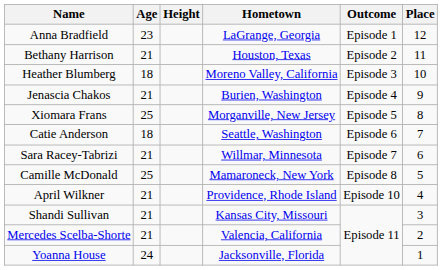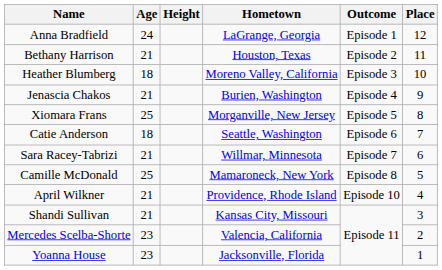Anna Bradfield | Age: 23 -> 24
Mercedes Scelba-Shorte | Age: 21 -> 23
Yoanna House | Age: 24 -> 23
